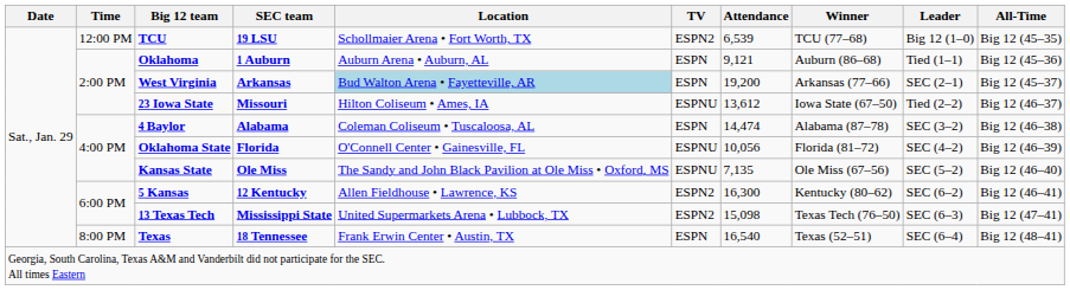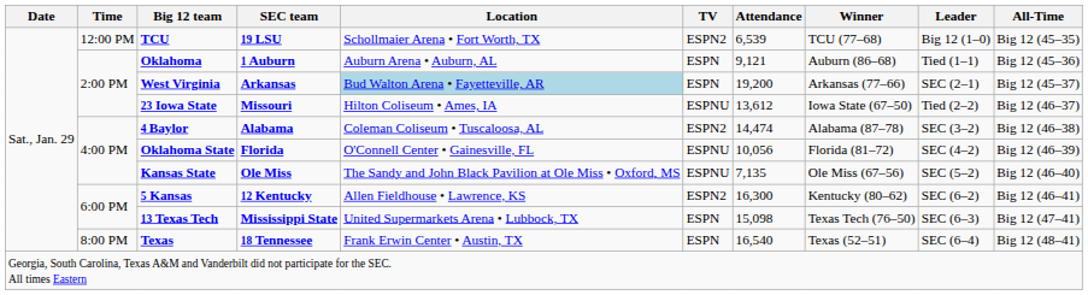4 Baylor | TV: ESPN -> ESPN2
13 Texas Tech | TV: ESPN2 -> ESPN
